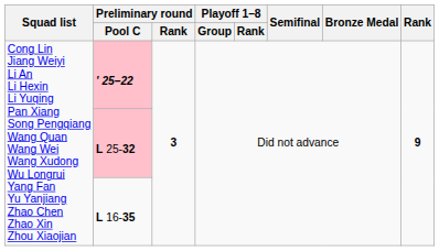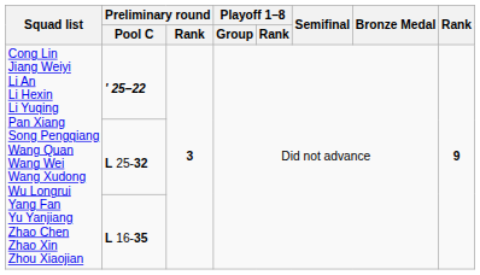' 25–22 | Preliminary round / Pool C: pink background -> no background
L 25-32 | Preliminary round / Pool C: pink background -> no background
